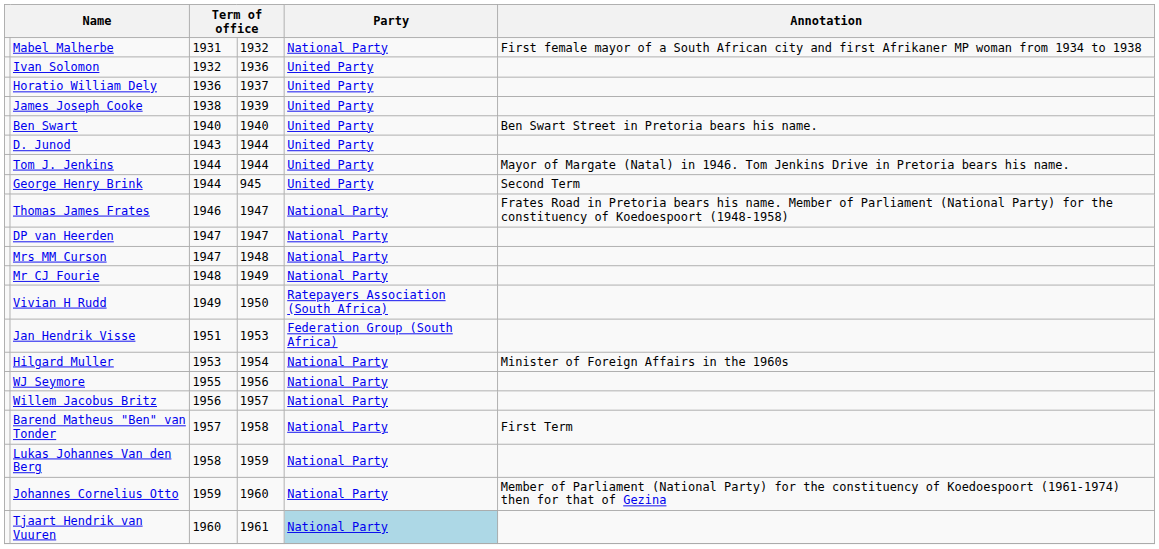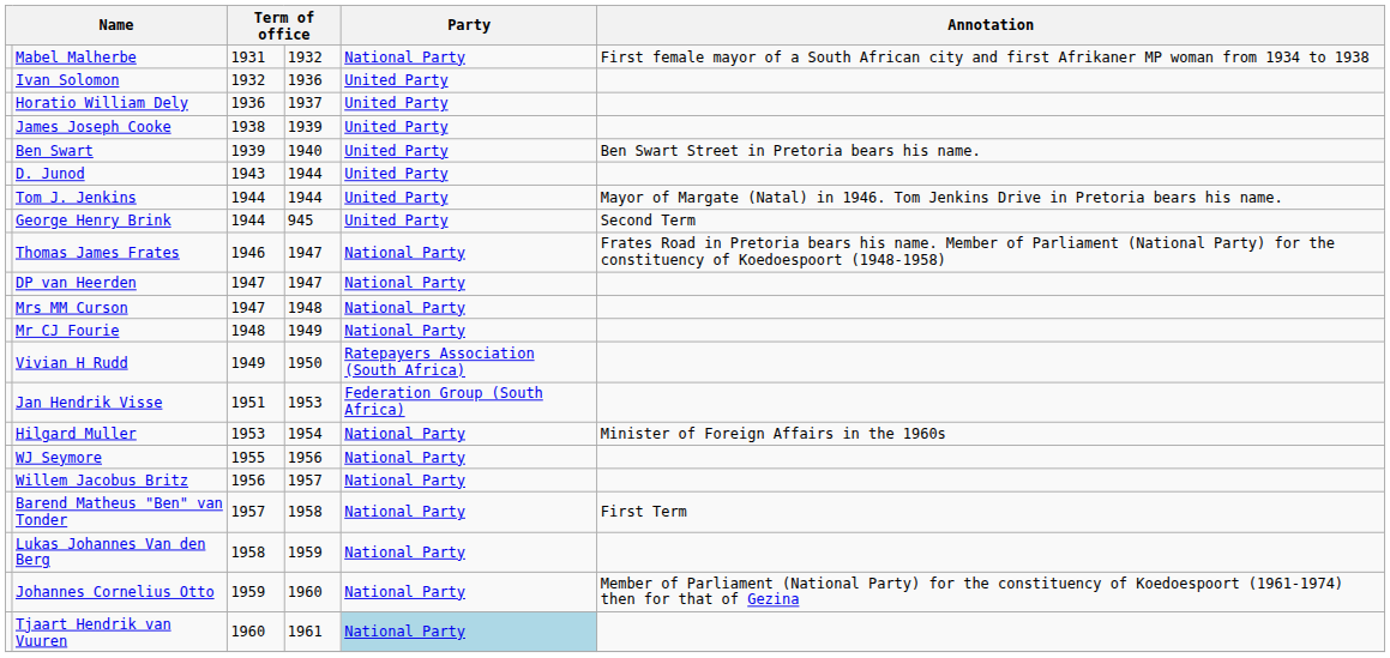Ben Swart | column 3: 1940 -> 1939
